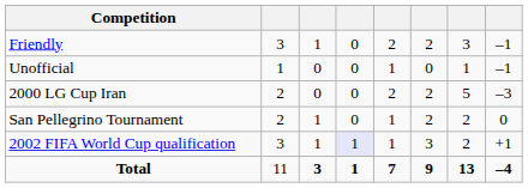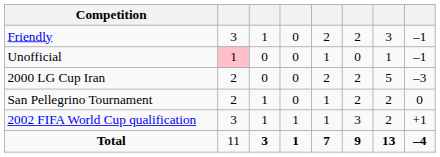Unofficial | column 2: no background -> pink background
2002 FIFA World Cup qualification | column 4: lavender background -> no background
